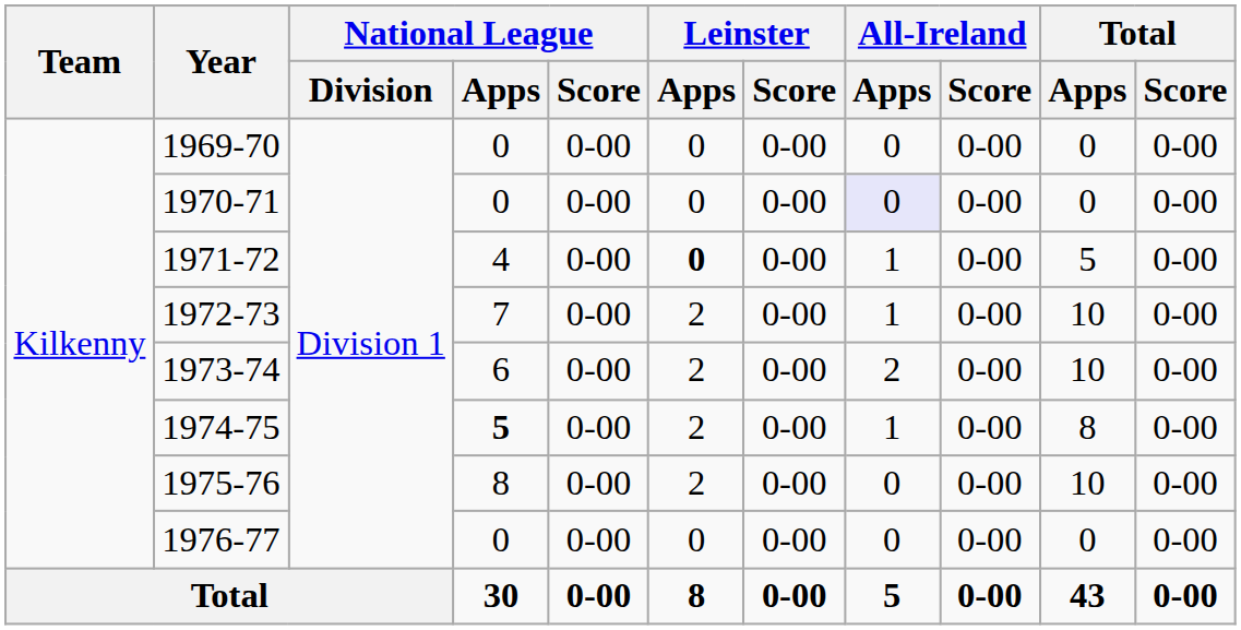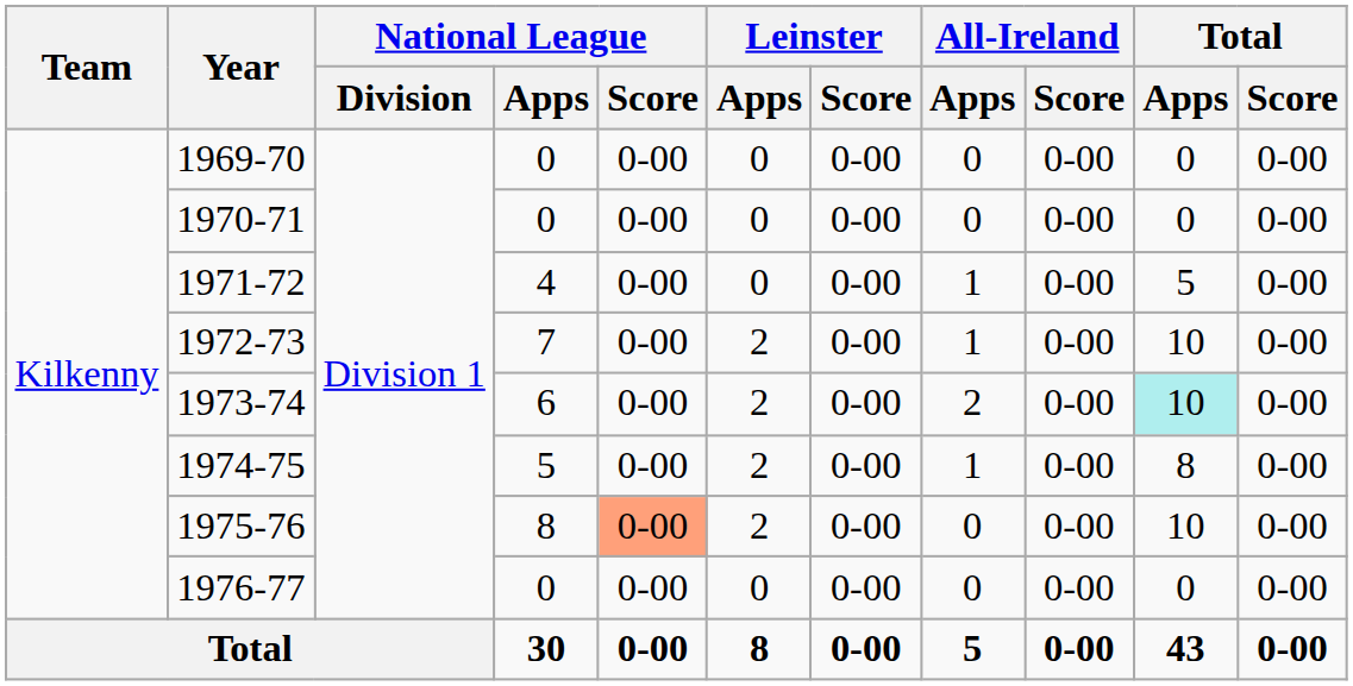1970-71 | All-Ireland / Apps: lavender background -> no background
1971-72 | Leinster / Apps: bold -> normal
1973-74 | Total / Apps: no background -> paleturquoise background
1974-75 | National League / Apps: bold -> normal
1975-76 | National League / Score: no background -> lightsalmon background
